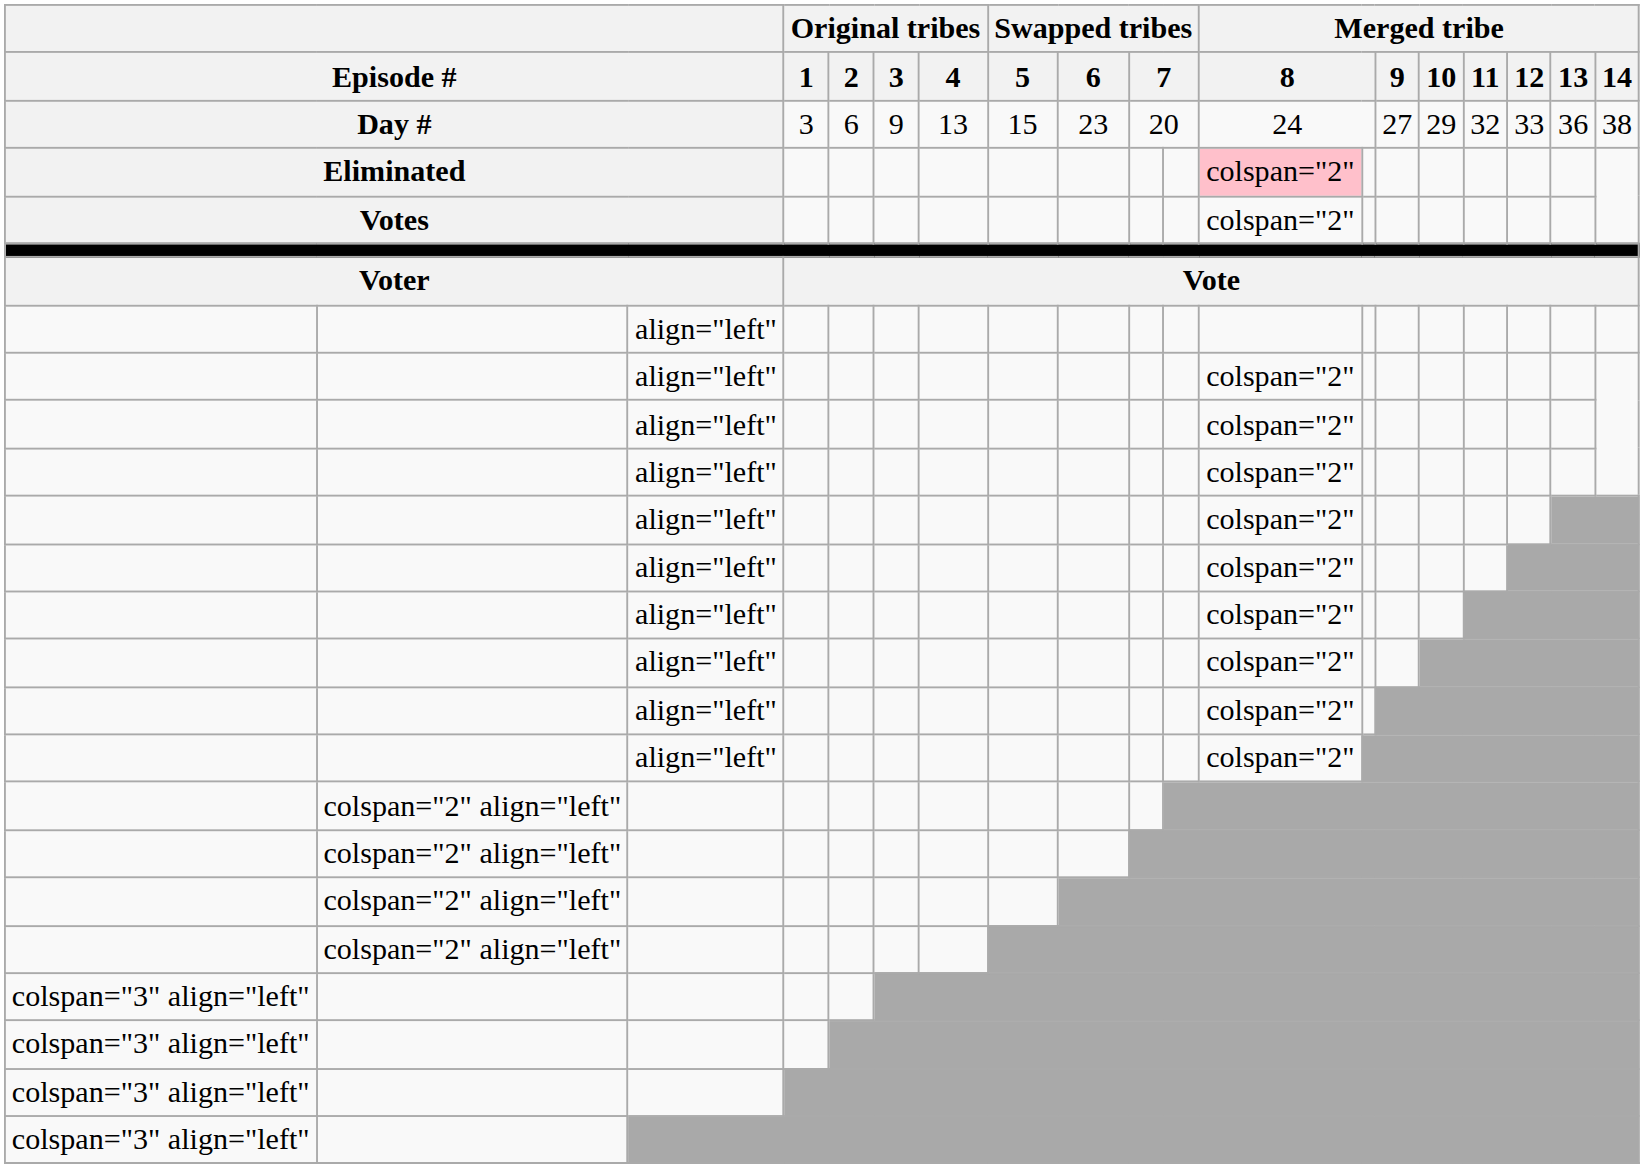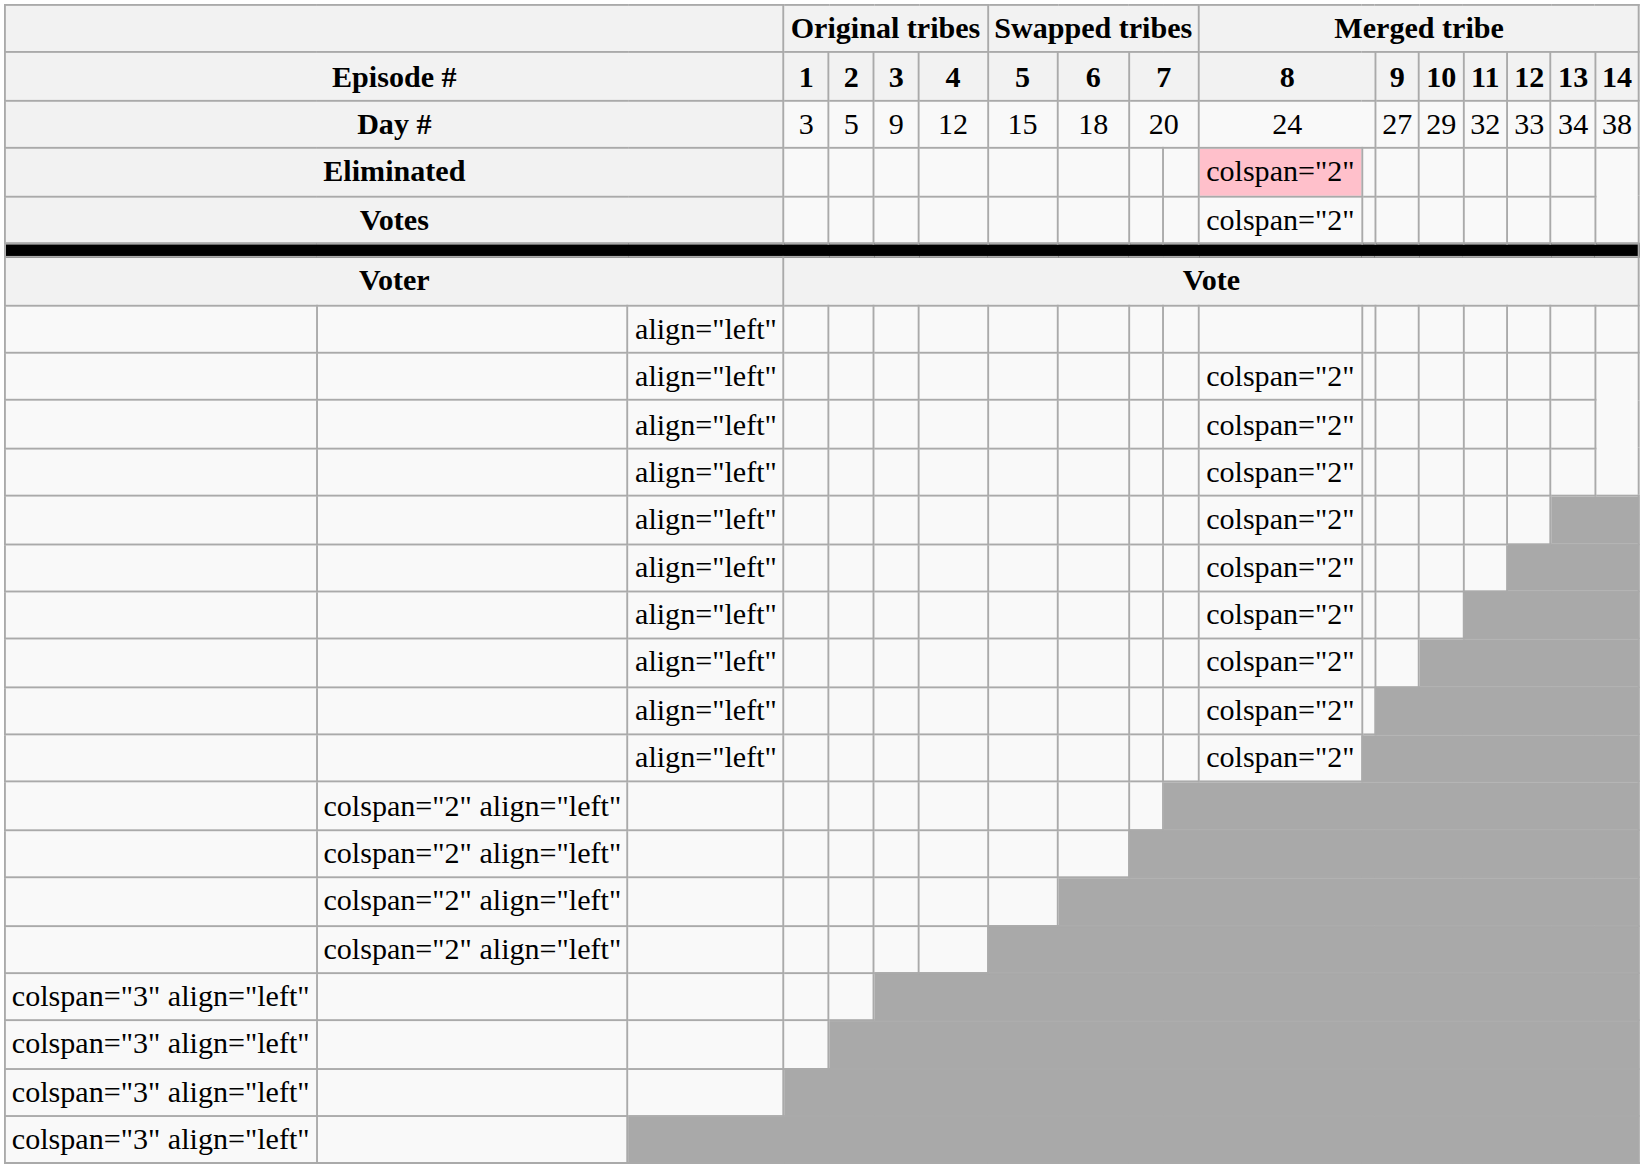Day # | Original tribes / 2: 6 -> 5
Day # | Original tribes / 4: 13 -> 12
Day # | Swapped tribes / 6: 23 -> 18
Day # | Merged tribe / 13: 36 -> 34
